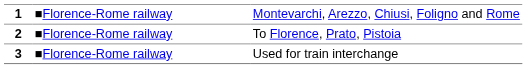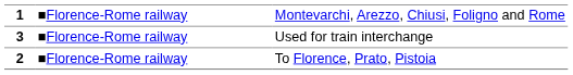rows swapped: 2 <-> 3
